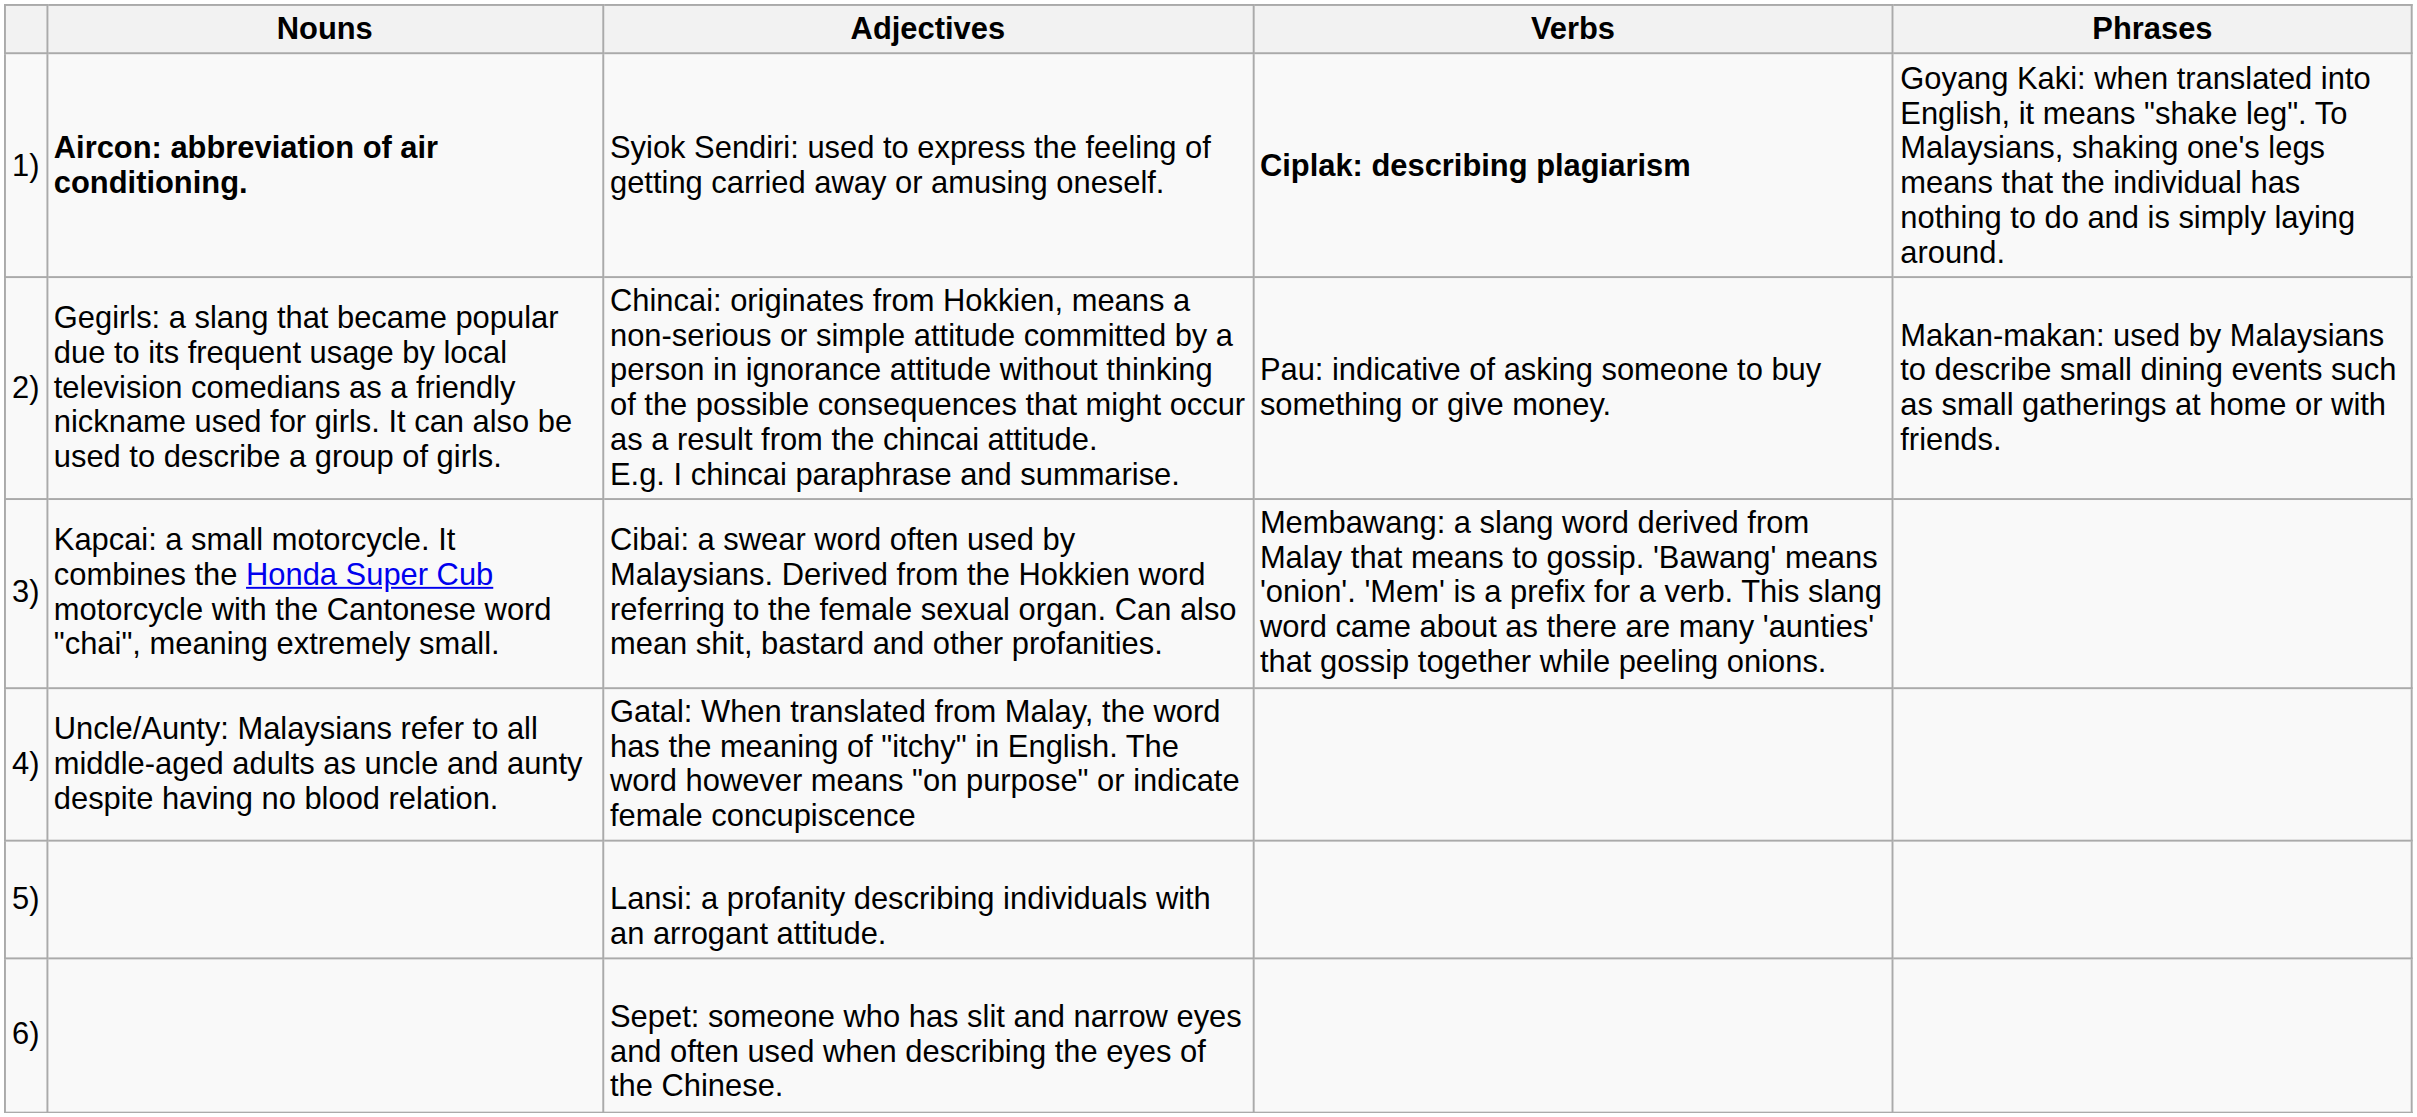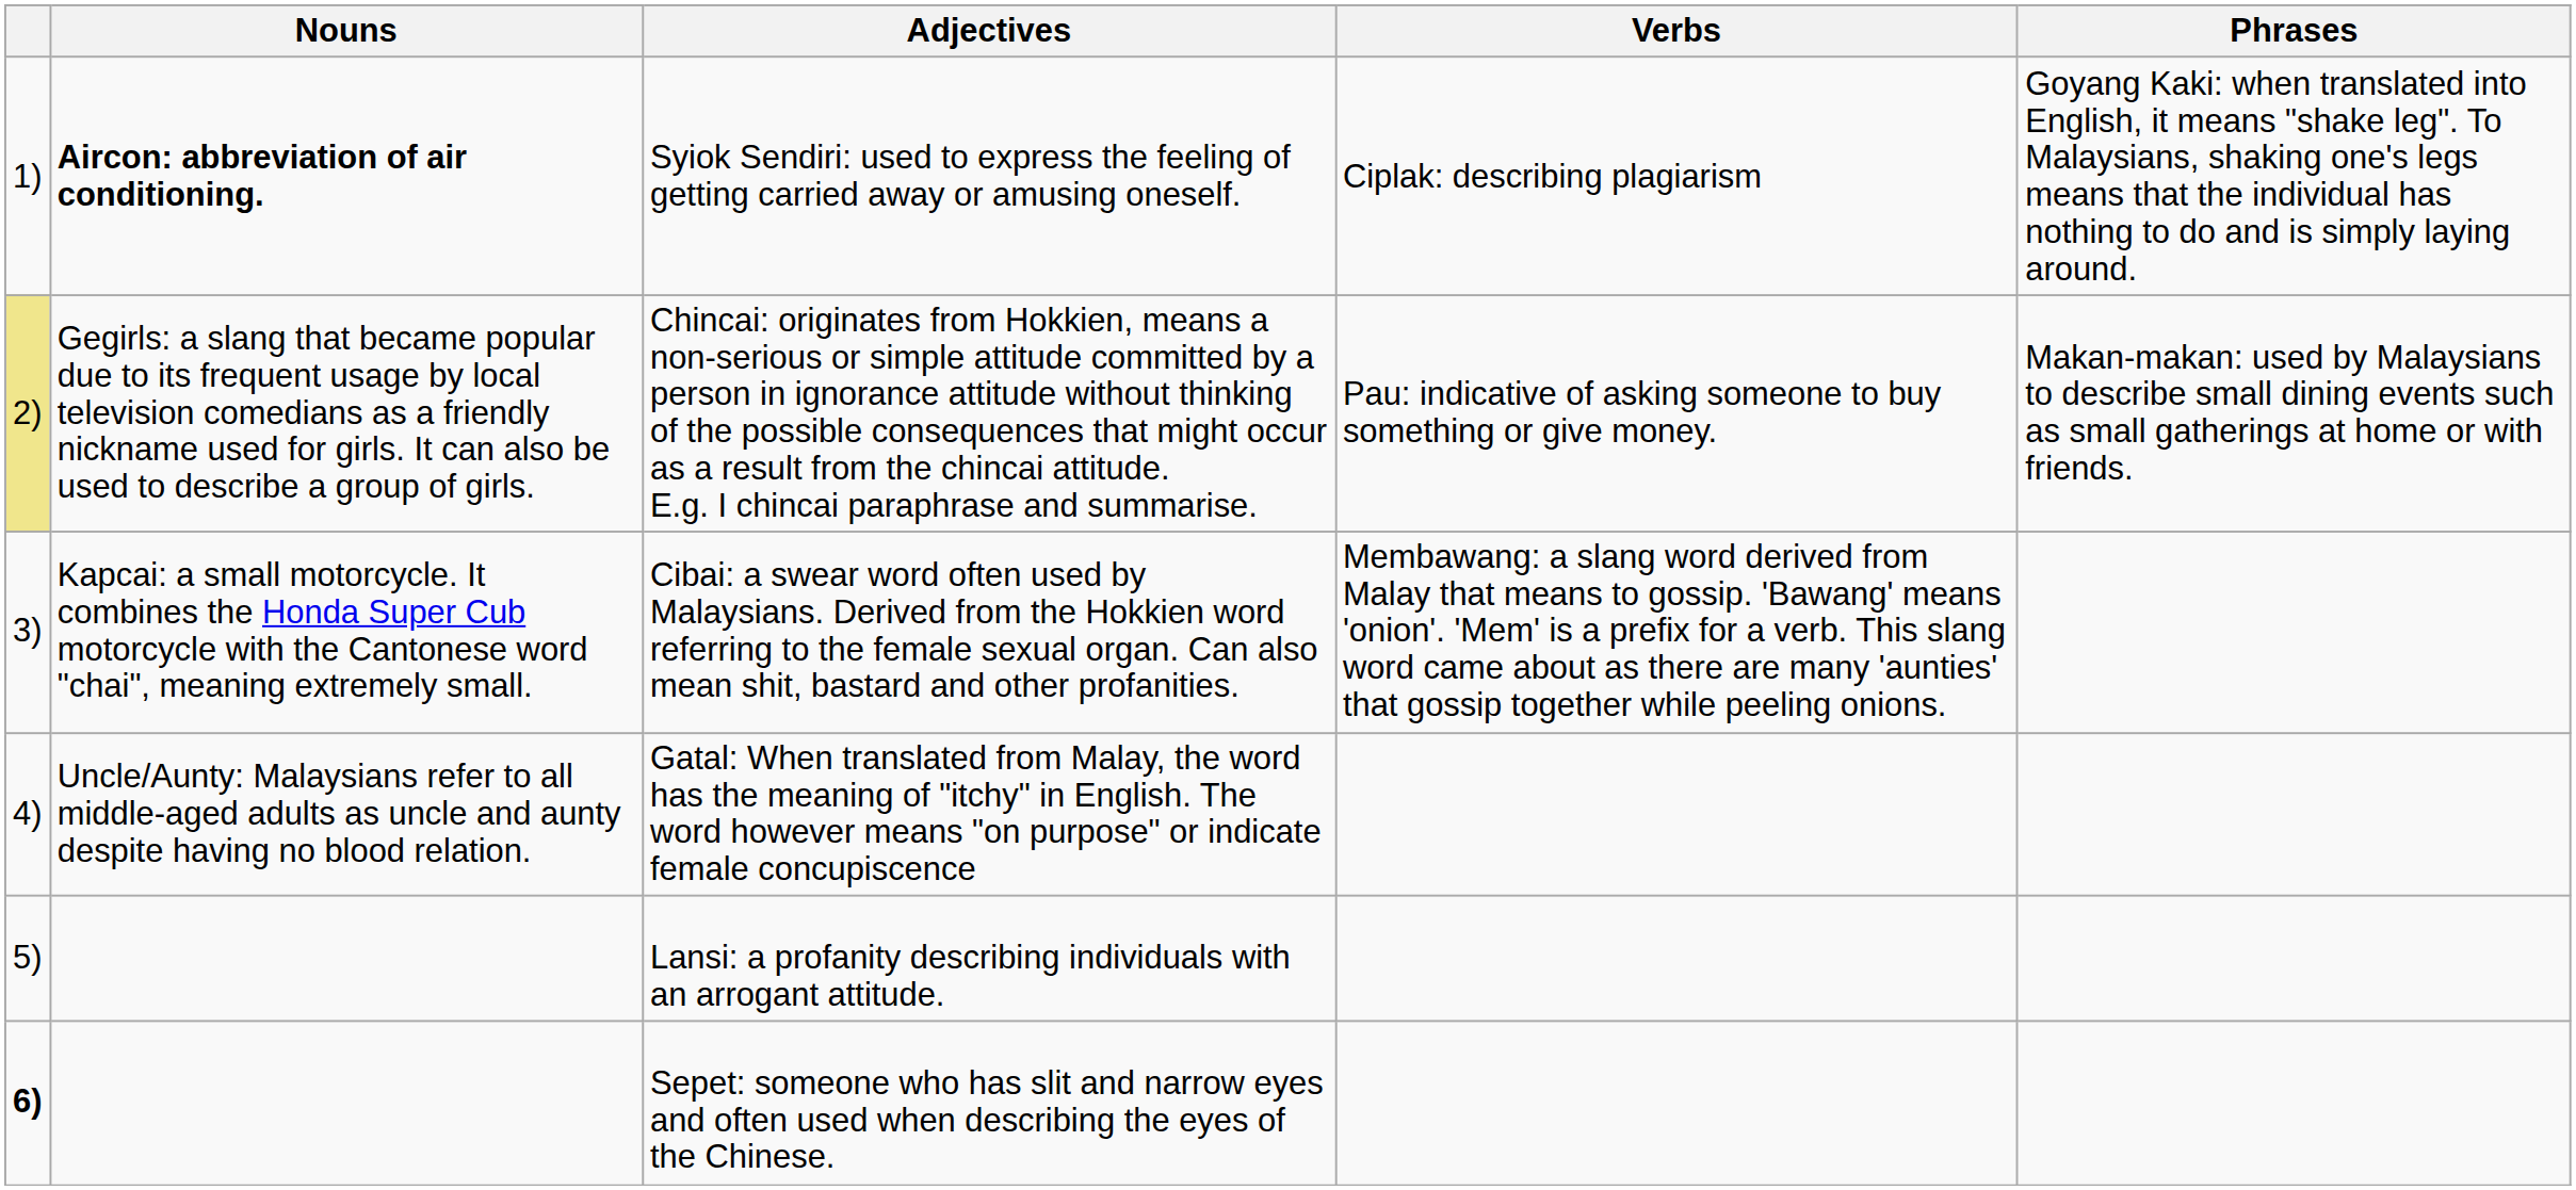row 2 | Verbs: bold -> normal
row 3 | column 1: no background -> khaki background
row 7 | column 1: normal -> bold
